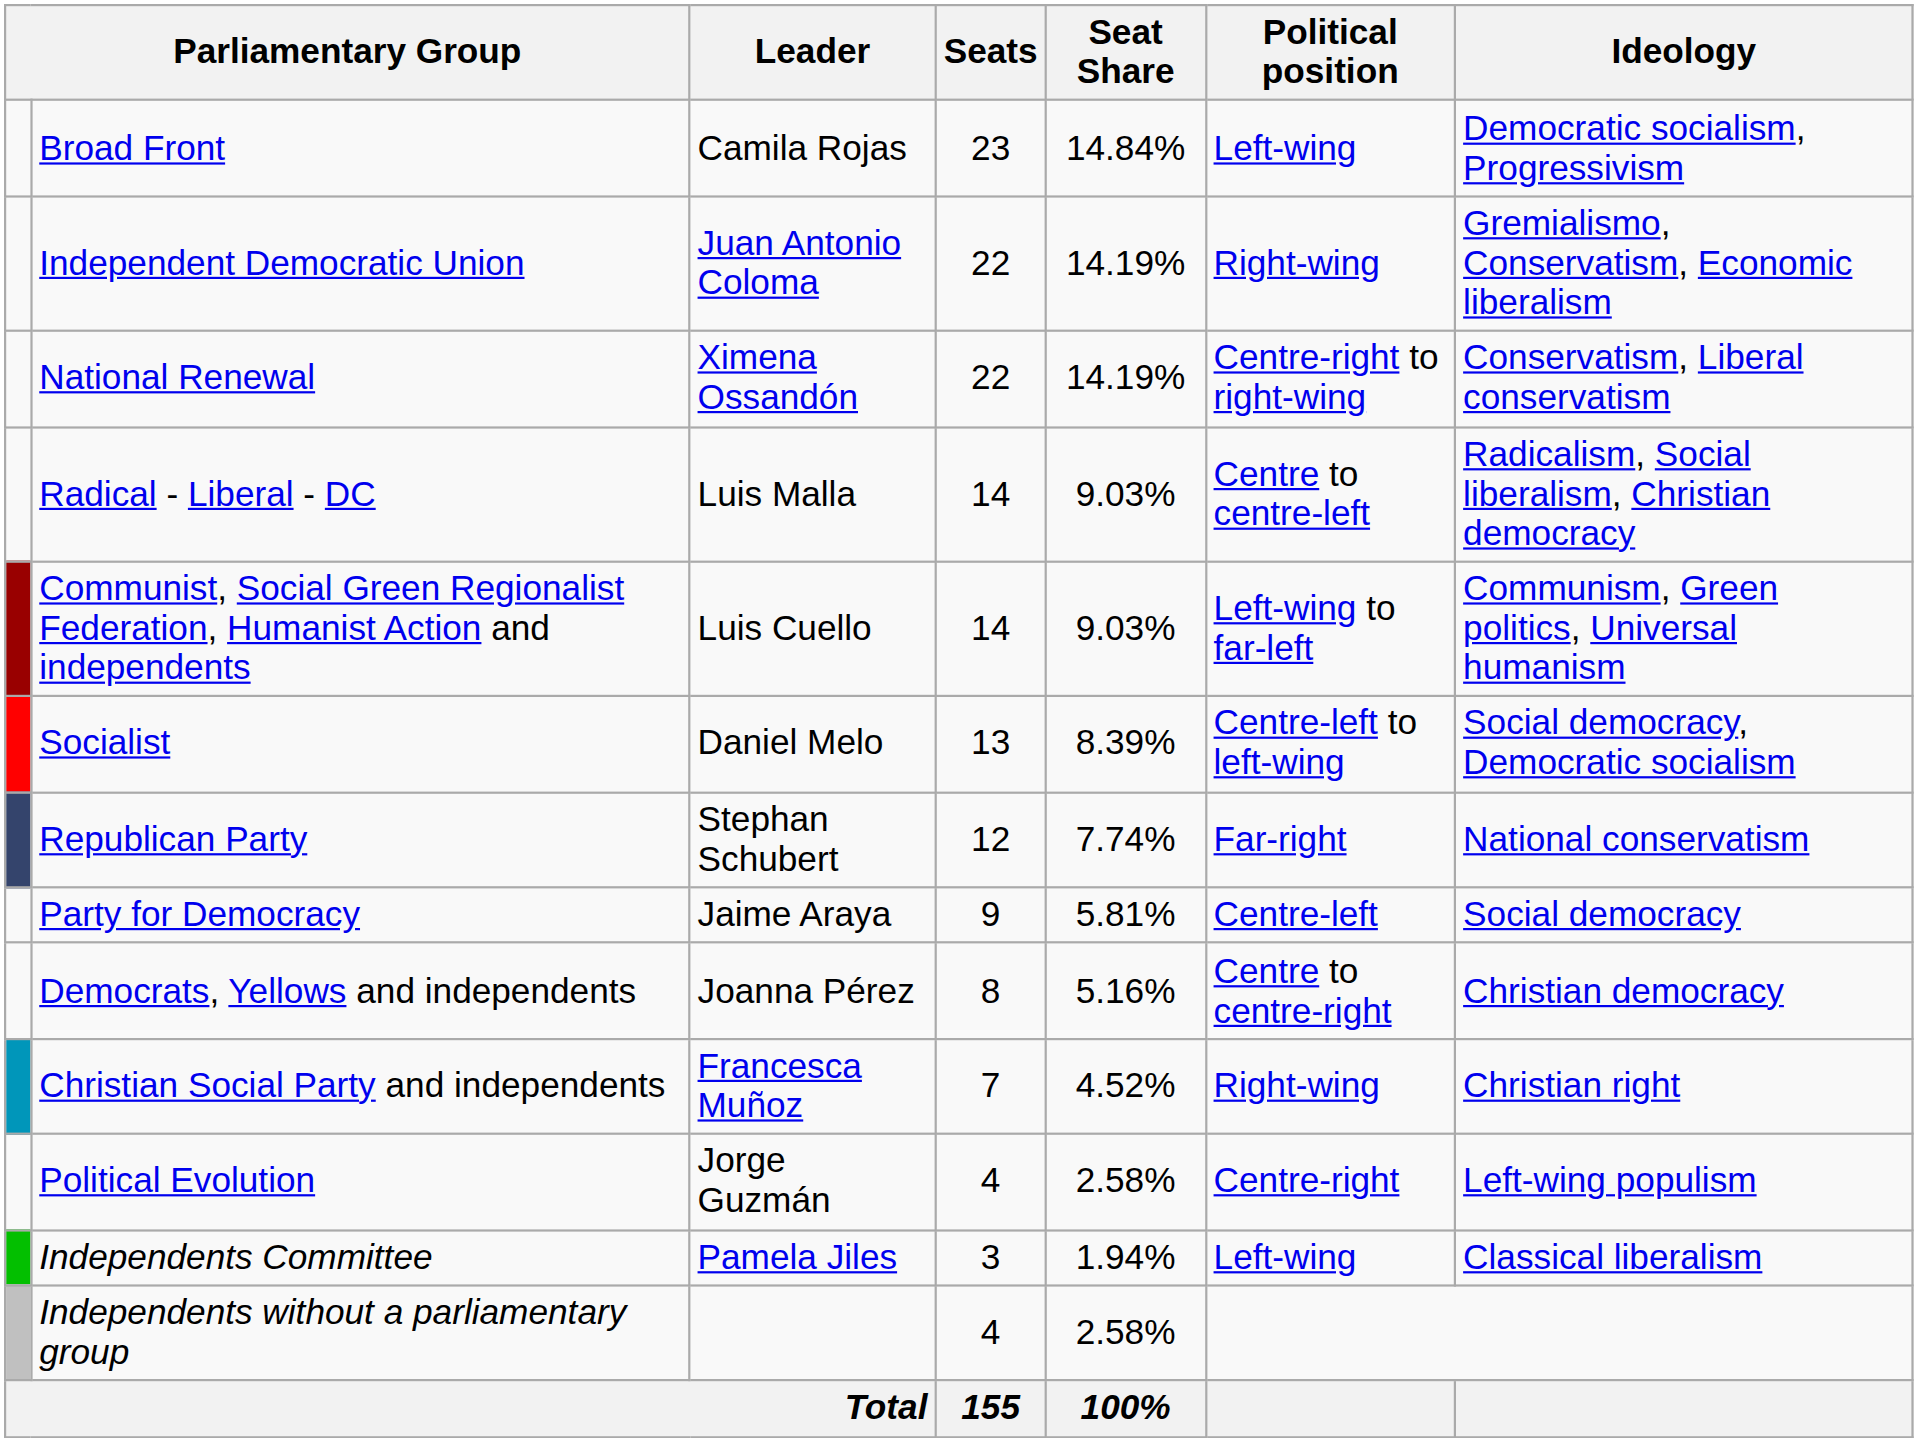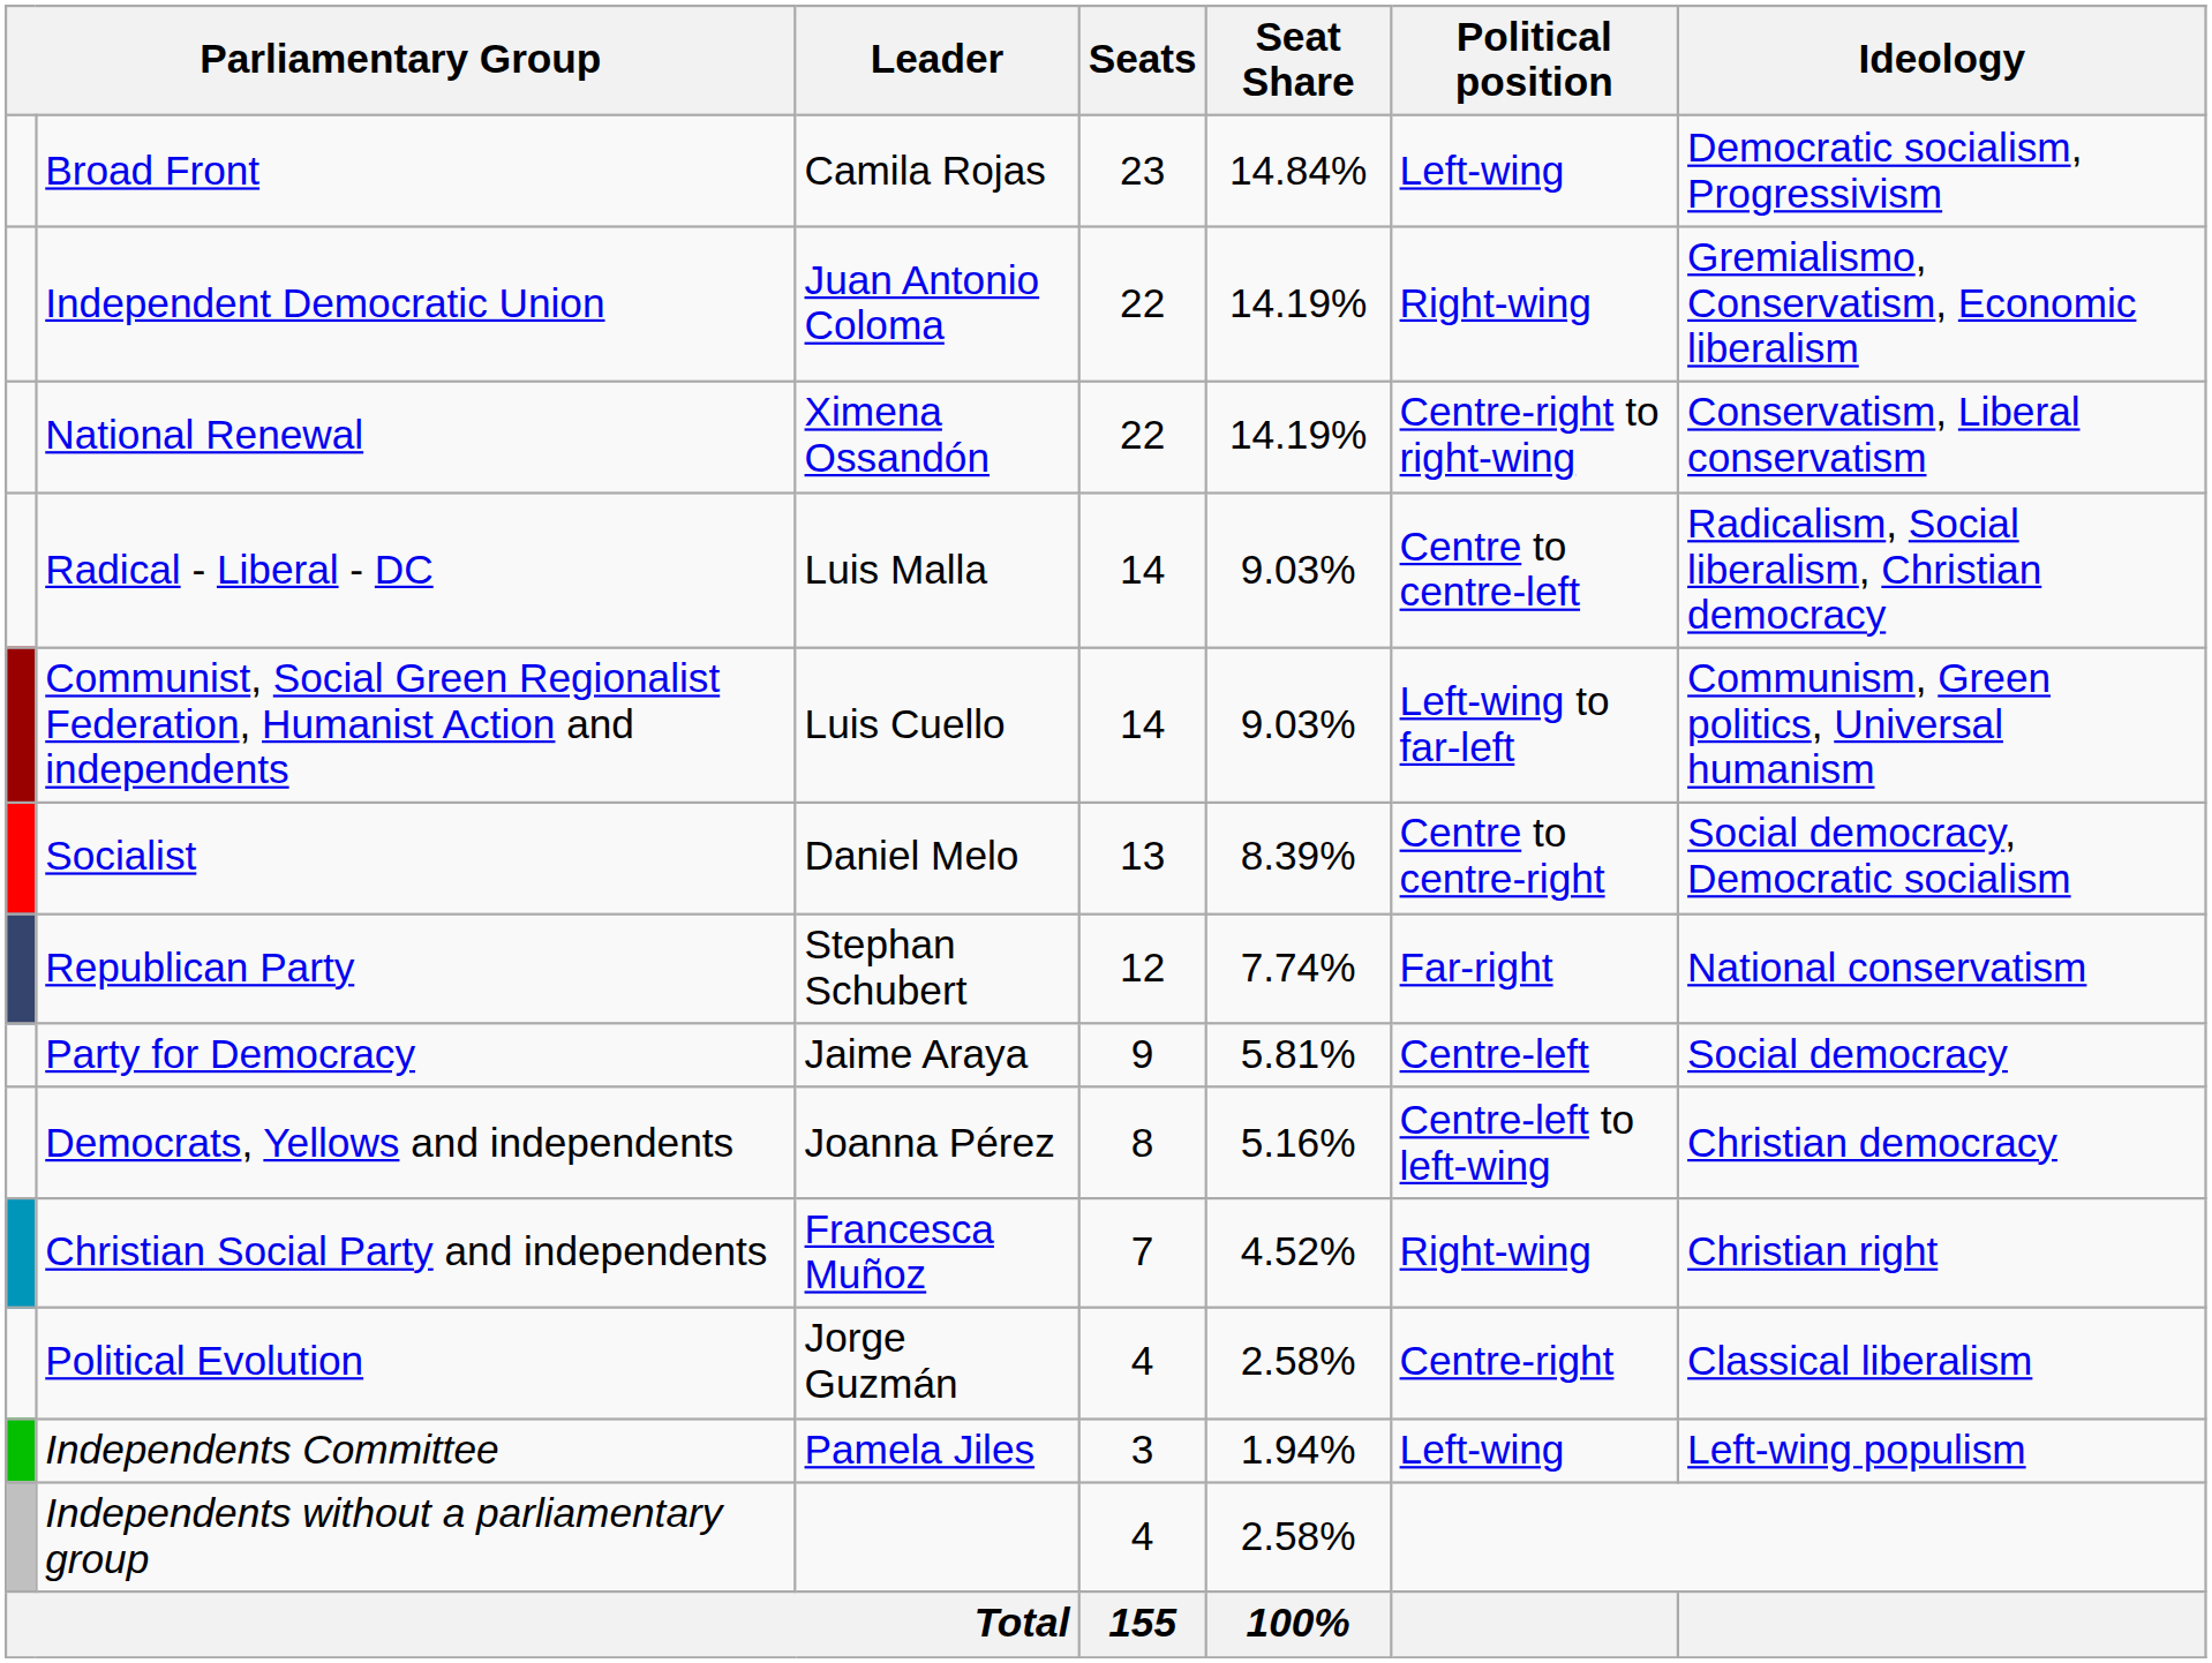Socialist | Political position: Centre-left to left-wing -> Centre to centre-right
Democrats, Yellows and independents | Political position: Centre to centre-right -> Centre-left to left-wing
Political Evolution | Ideology: Left-wing populism -> Classical liberalism
Independents Committee | Ideology: Classical liberalism -> Left-wing populism
